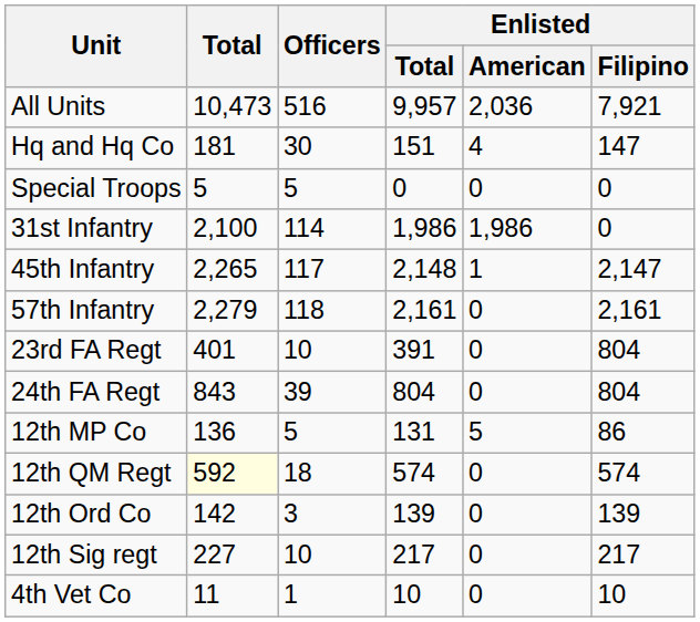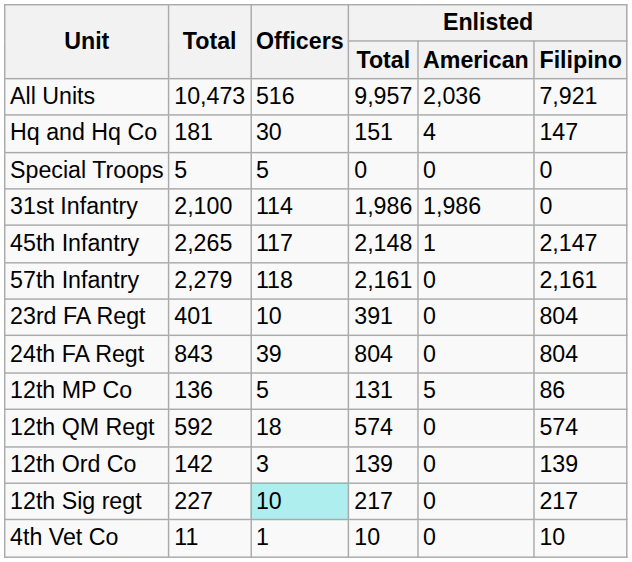12th QM Regt | Total: lightyellow background -> no background
12th Sig regt | Officers: no background -> paleturquoise background
